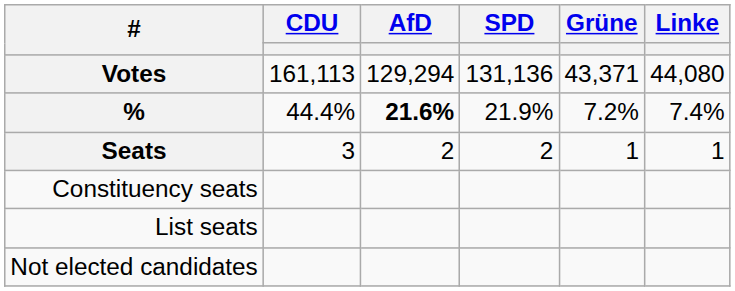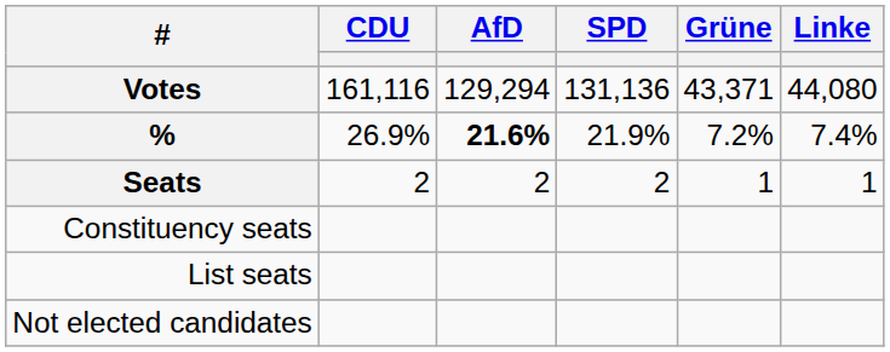Votes | CDU: 161,113 -> 161,116
% | CDU: 44.4% -> 26.9%
Seats | CDU: 3 -> 2
